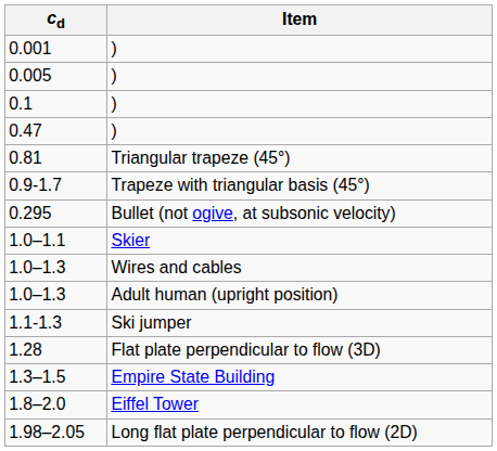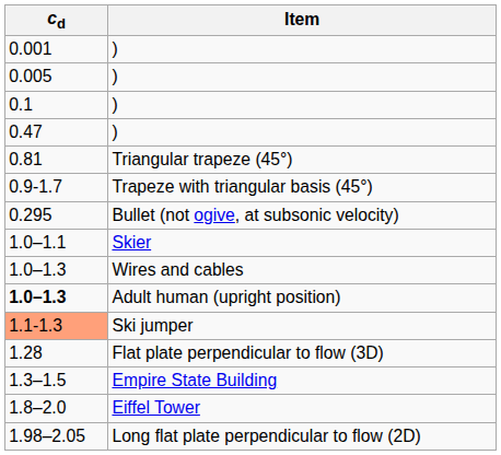row 11 | cd: normal -> bold
row 12 | cd: no background -> lightsalmon background
